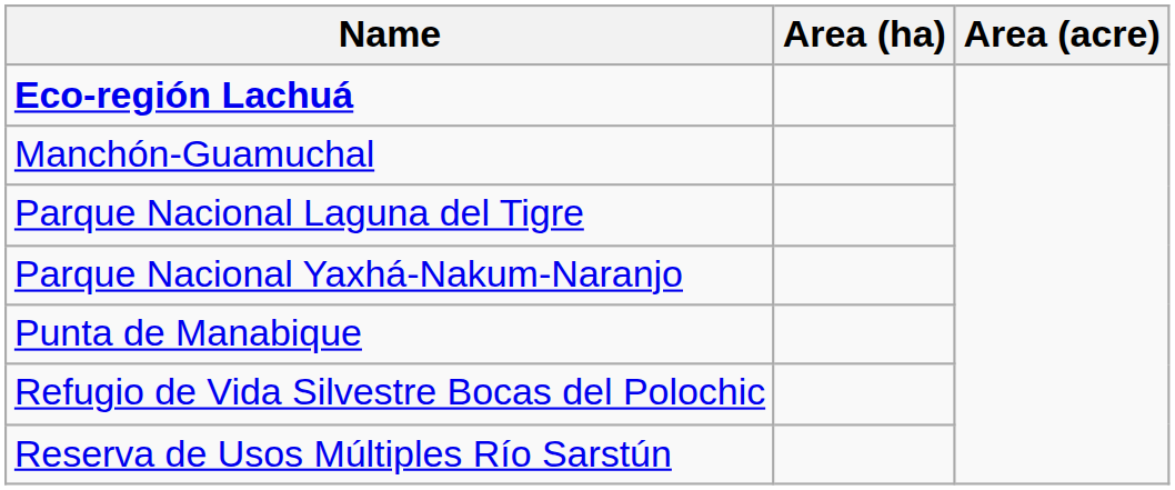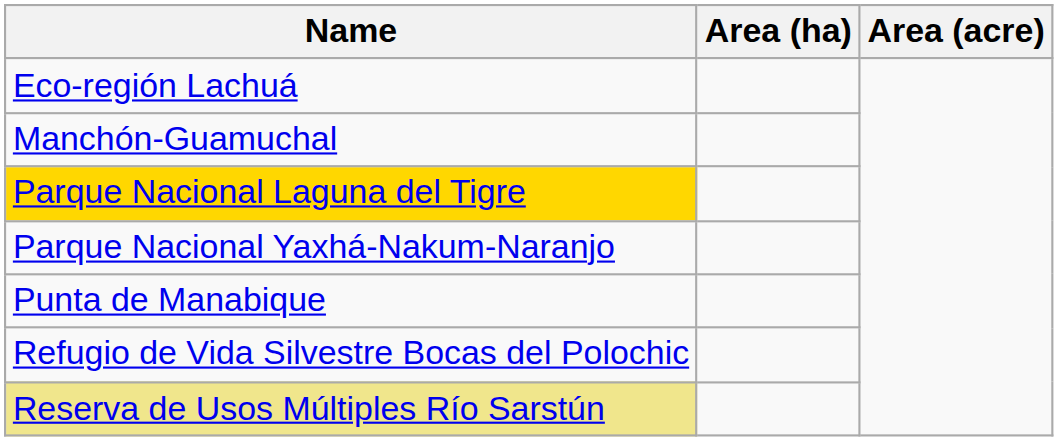Eco-región Lachuá | Name: bold -> normal
Parque Nacional Laguna del Tigre | Name: no background -> gold background
Reserva de Usos Múltiples Río Sarstún | Name: no background -> khaki background
